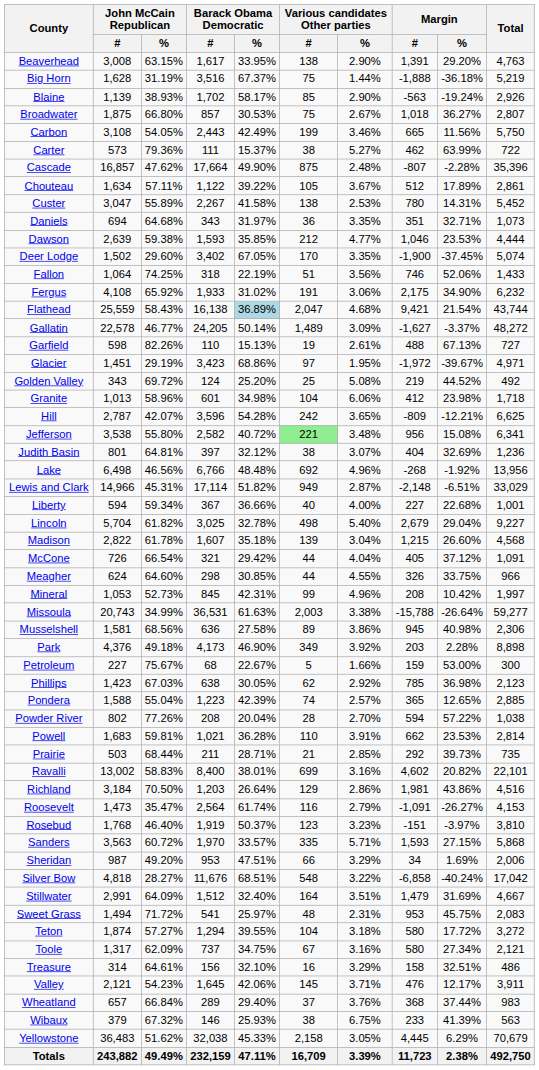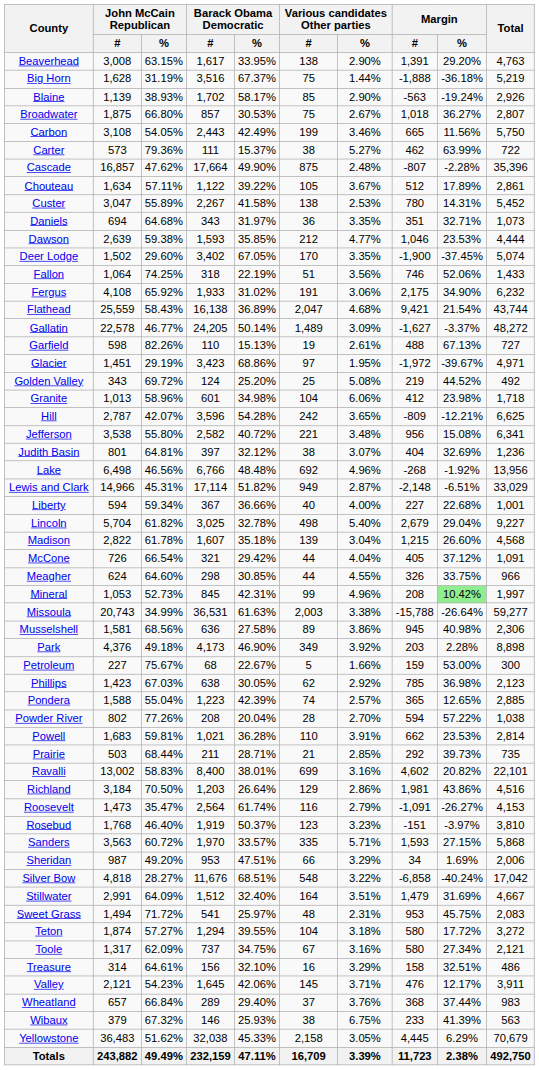Flathead | Barack Obama Democratic / %: lightblue background -> no background
Jefferson | Various candidates Other parties / #: lightgreen background -> no background
Mineral | Margin / %: no background -> lightgreen background
